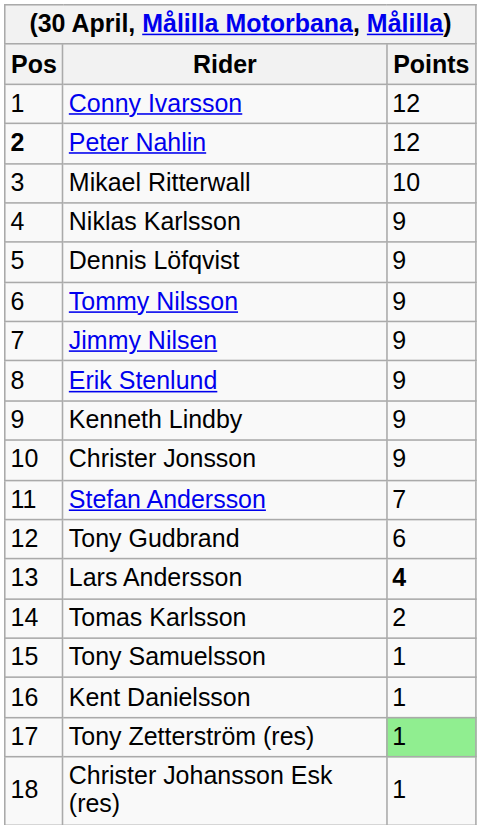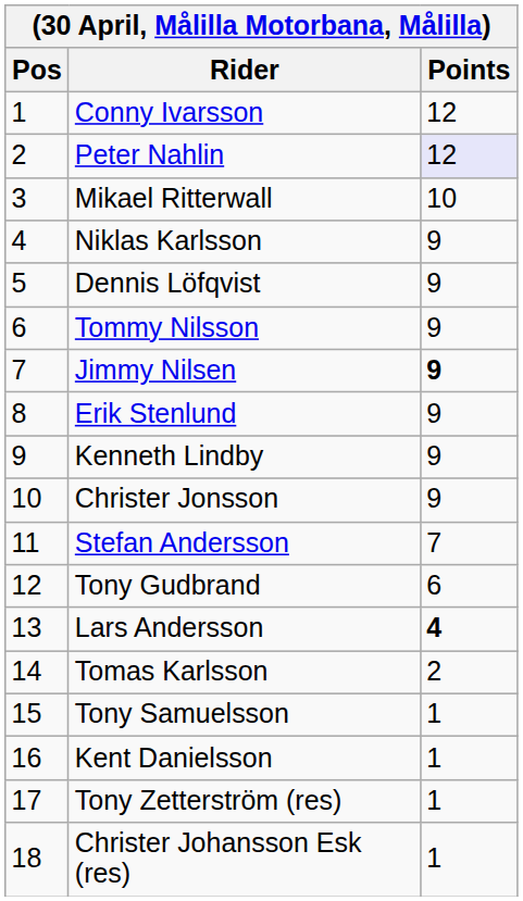Peter Nahlin | Pos: bold -> normal
Peter Nahlin | Points: no background -> lavender background
Jimmy Nilsen | Points: normal -> bold
Tony Zetterström (res) | Points: lightgreen background -> no background
